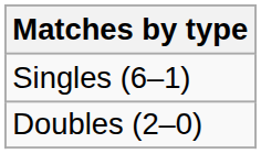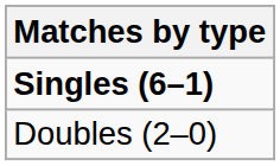row 2 | column 1: normal -> bold
